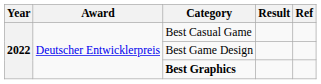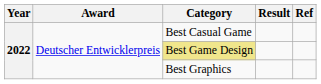Best Game Design | Category: no background -> khaki background
Best Graphics | Category: bold -> normal
